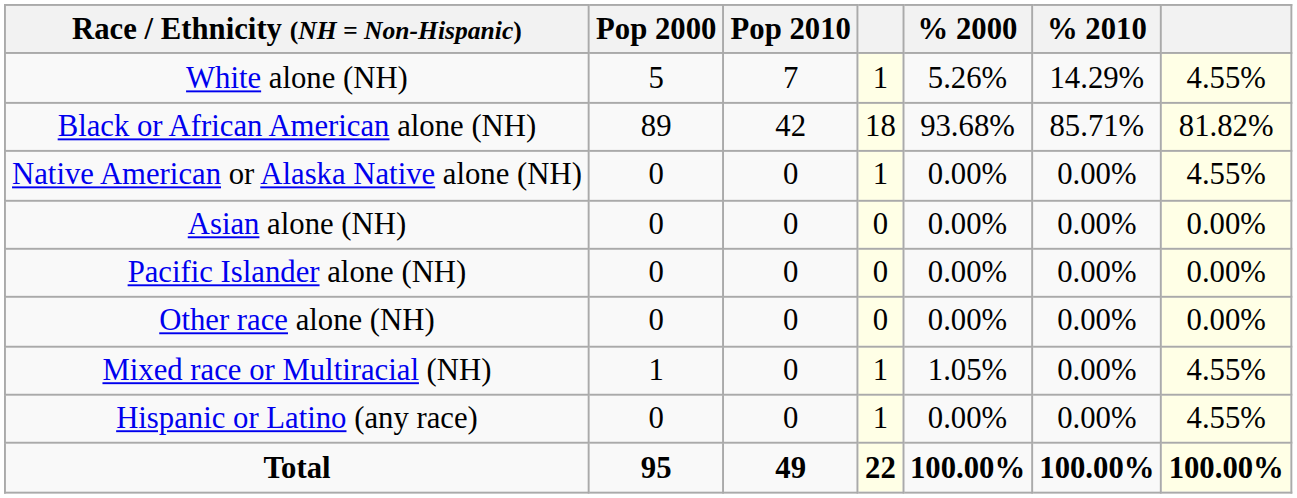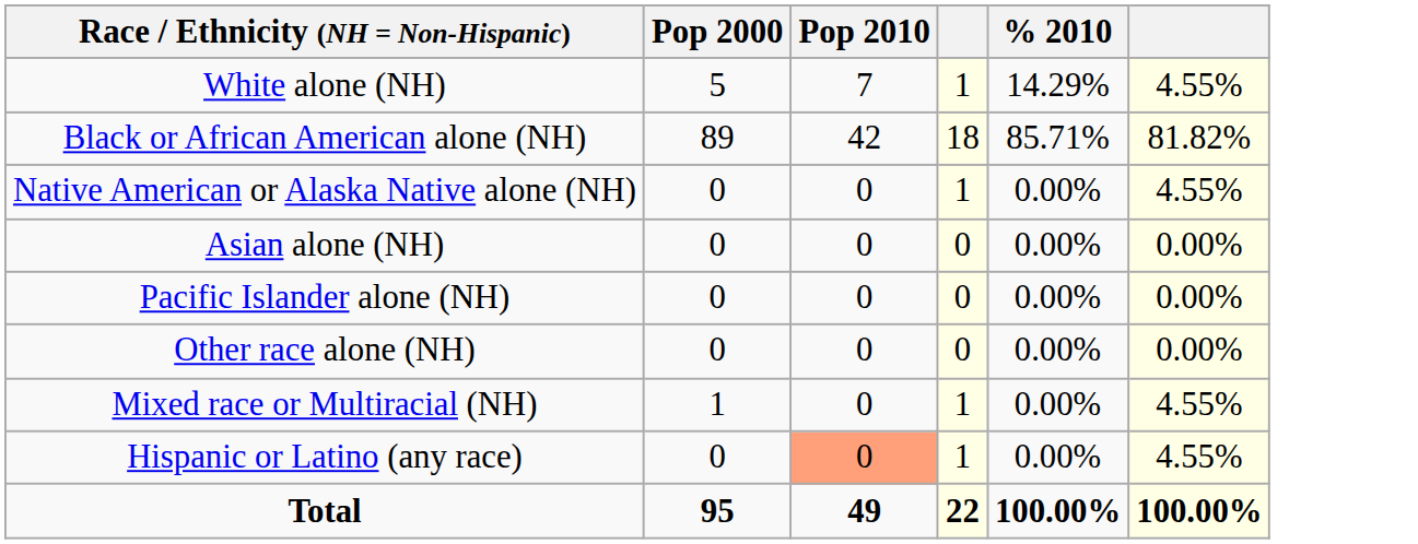- column: % 2000 | 5.26% | 93.68% | 0.00% | 0.00% | 0.00% | 0.00% | 1.05% | 0.00% | 100.00%
Hispanic or Latino (any race) | Pop 2010: no background -> lightsalmon background
